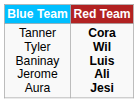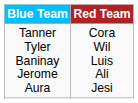Tanner Tyler Baninay Jerome Aura | Red Team: bold -> normal
